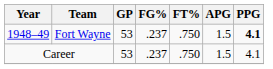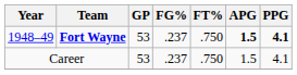1948–49 | Team: normal -> bold
1948–49 | APG: normal -> bold
